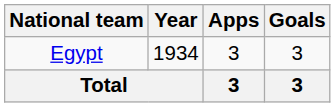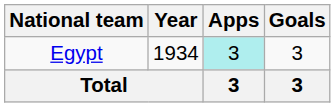Egypt | Apps: no background -> paleturquoise background
